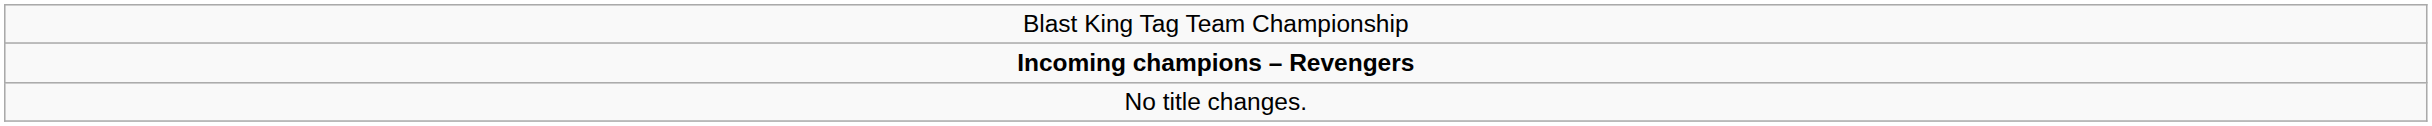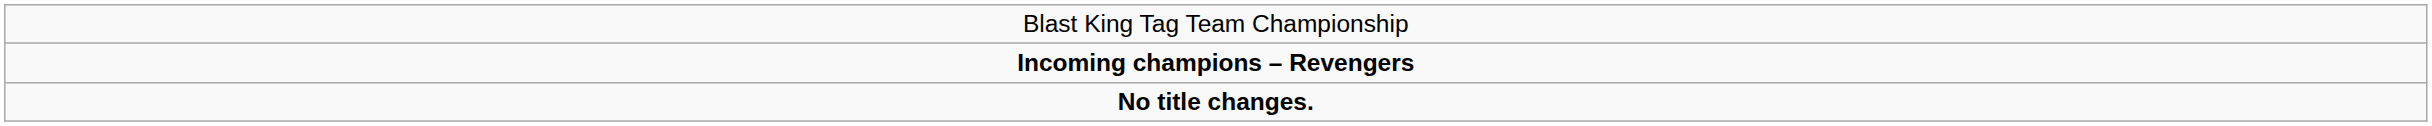row 3 | column 1: normal -> bold
